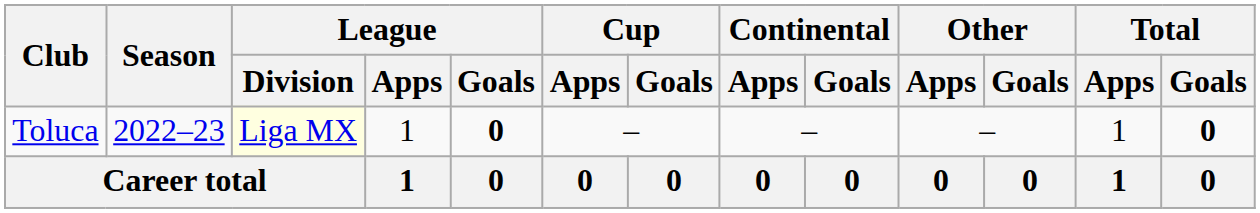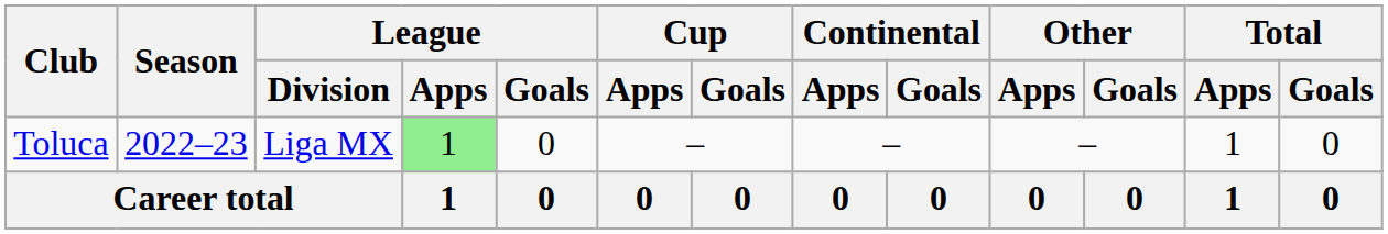Toluca | League / Division: lightyellow background -> no background
Toluca | League / Apps: no background -> lightgreen background
Toluca | League / Goals: bold -> normal
Toluca | Total / Goals: bold -> normal
